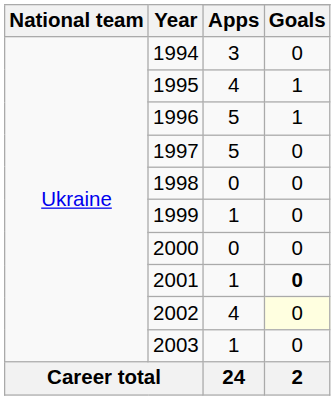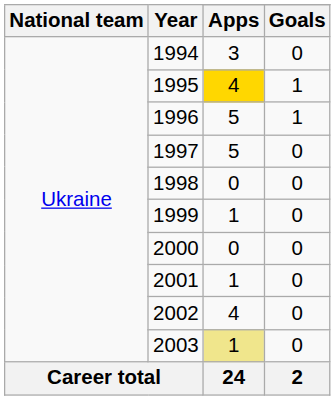1995 | Apps: no background -> gold background
2001 | Goals: bold -> normal
2002 | Goals: lightyellow background -> no background
2003 | Apps: no background -> khaki background
